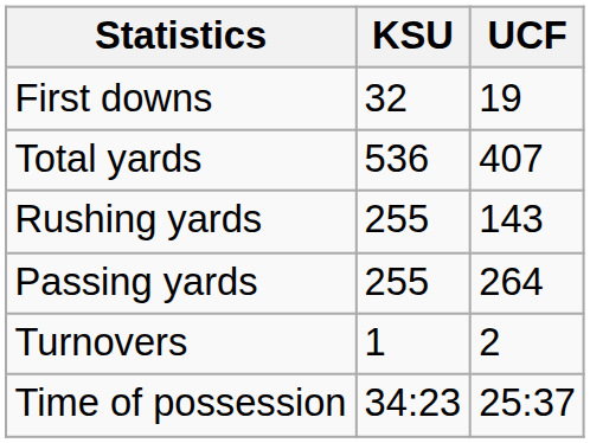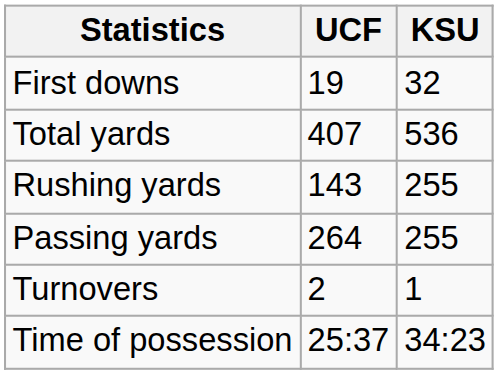columns swapped: UCF <-> KSU
